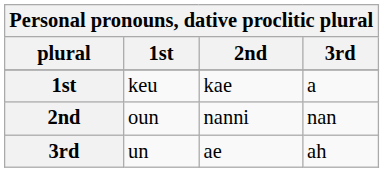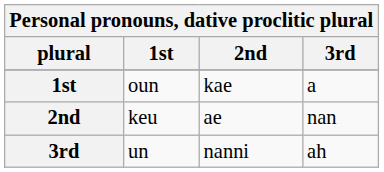row 3 | 1st: keu -> oun
row 4 | 1st: oun -> keu
row 4 | 2nd: nanni -> ae
row 5 | 2nd: ae -> nanni
